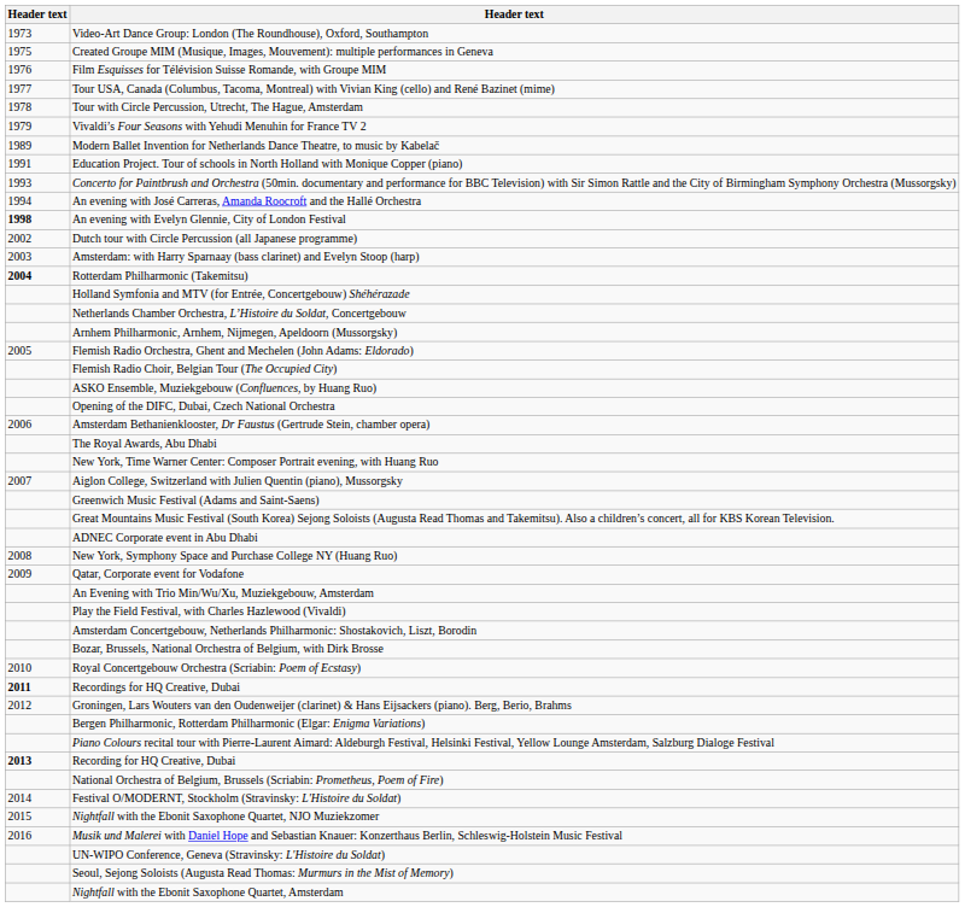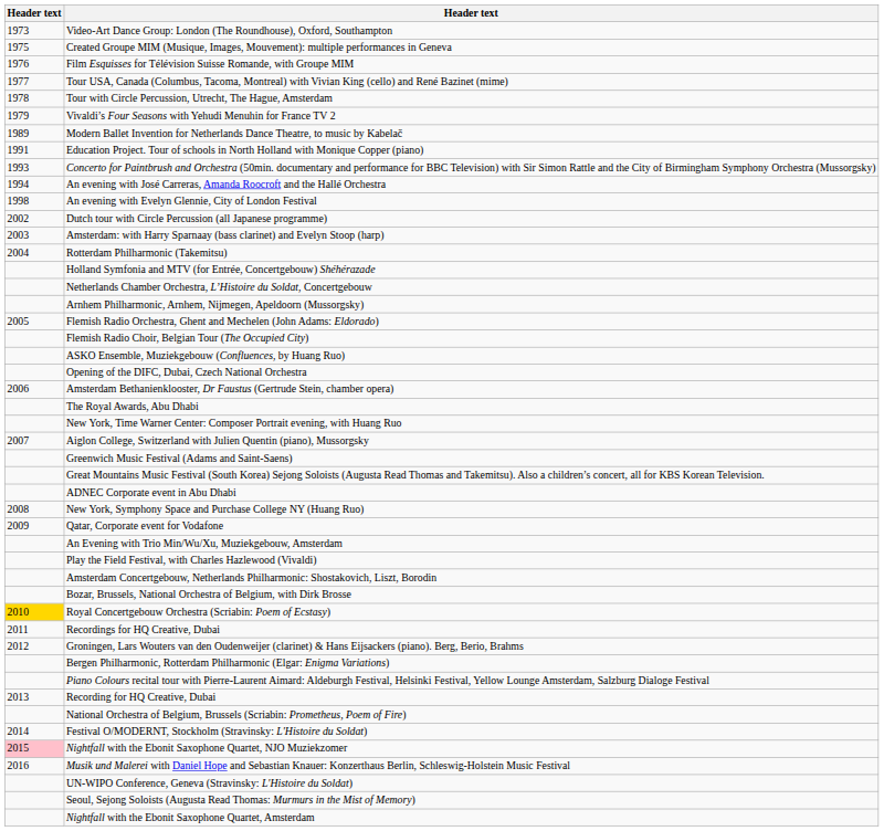An evening with Evelyn Glennie, City of London Festival | column 1: bold -> normal
Rotterdam Philharmonic (Takemitsu) | column 1: bold -> normal
Royal Concertgebouw Orchestra (Scriabin: Poem of Ecstasy) | column 1: no background -> gold background
Recordings for HQ Creative, Dubai | column 1: bold -> normal
Recording for HQ Creative, Dubai | column 1: bold -> normal
Nightfall with the Ebonit Saxophone Quartet, NJO Muziekzomer | column 1: no background -> pink background
